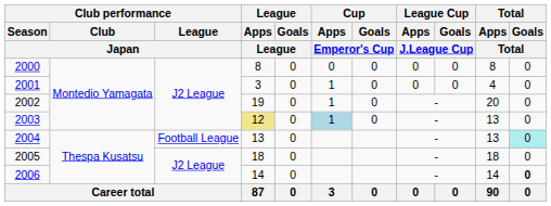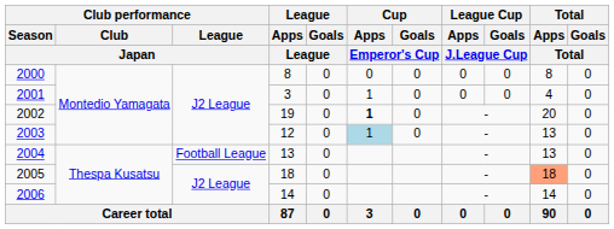2002 | Cup / Apps / Emperor's Cup: normal -> bold
2003 | League / Apps / League: khaki background -> no background
2004 | Total / Goals / Total: paleturquoise background -> no background
2005 | Total / Apps / Total: no background -> lightsalmon background
2006 | Total / Goals / Total: bold -> normal
